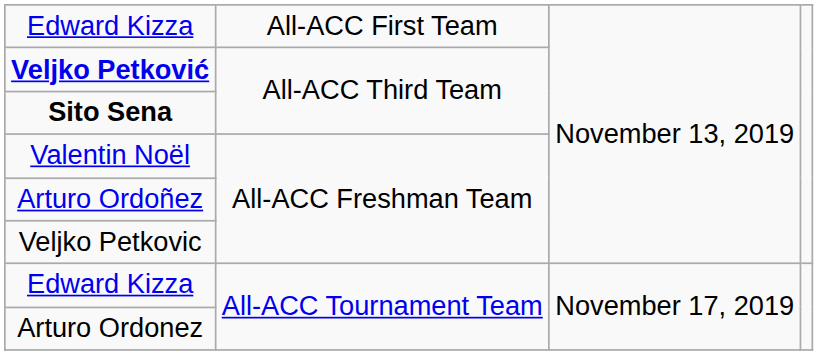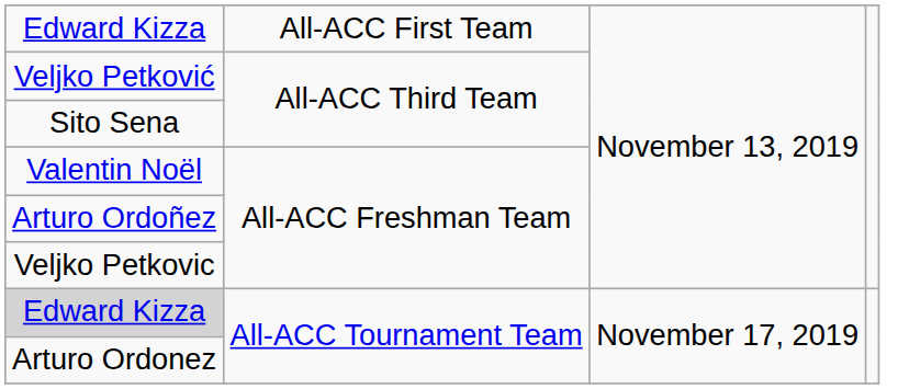row 2 | column 1: bold -> normal
row 3 | column 1: bold -> normal
row 7 | column 1: no background -> lightgrey background
